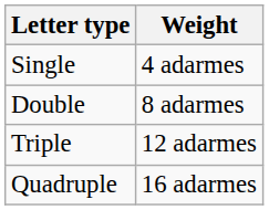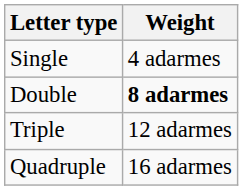Double | Weight: normal -> bold
